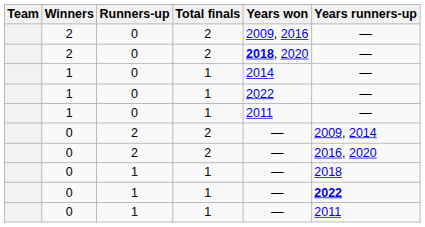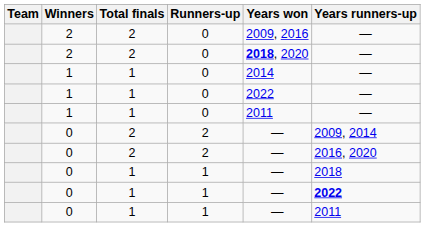columns swapped: Runners-up <-> Total finals
